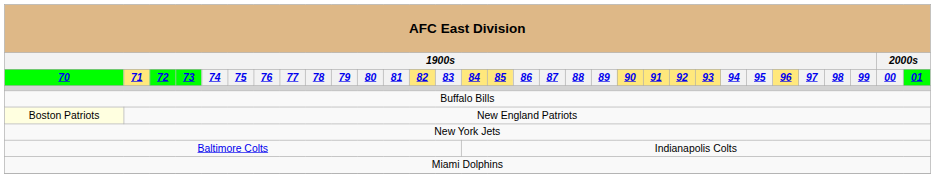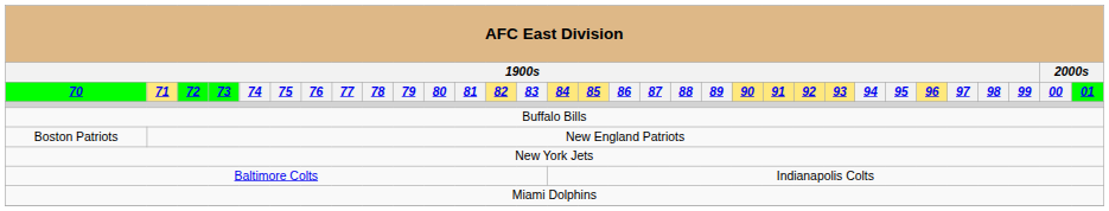Boston Patriots | 1900s / 70: lightyellow background -> no background
